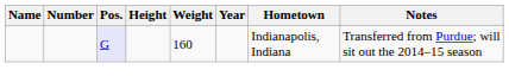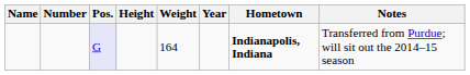row 2 | Weight: 160 -> 164
row 2 | Hometown: normal -> bold
